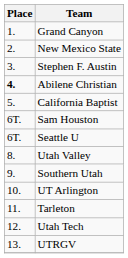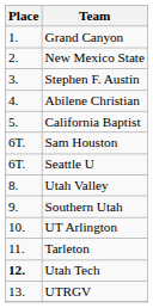Abilene Christian | Place: bold -> normal
Utah Tech | Place: normal -> bold
